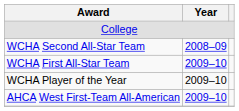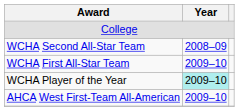WCHA Player of the Year | Year: no background -> paleturquoise background
